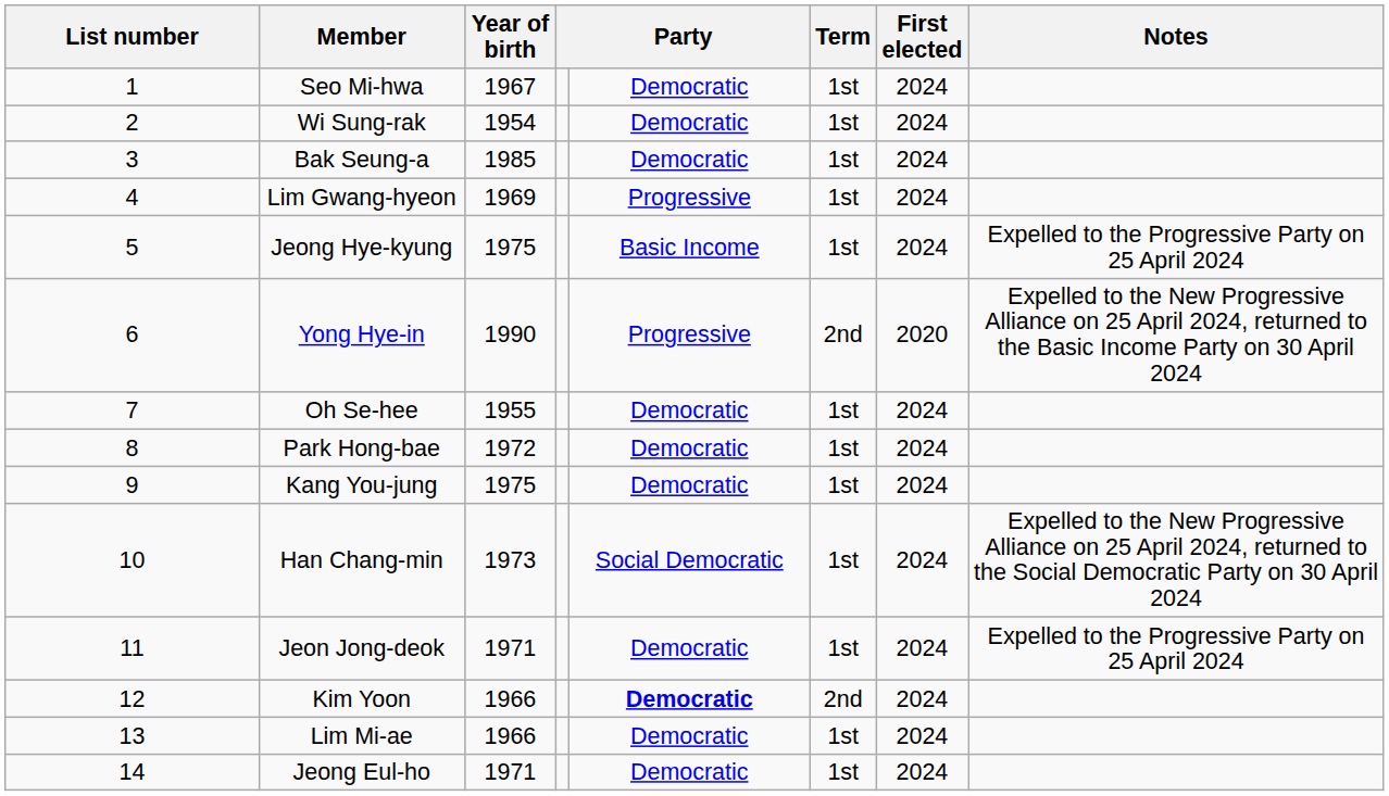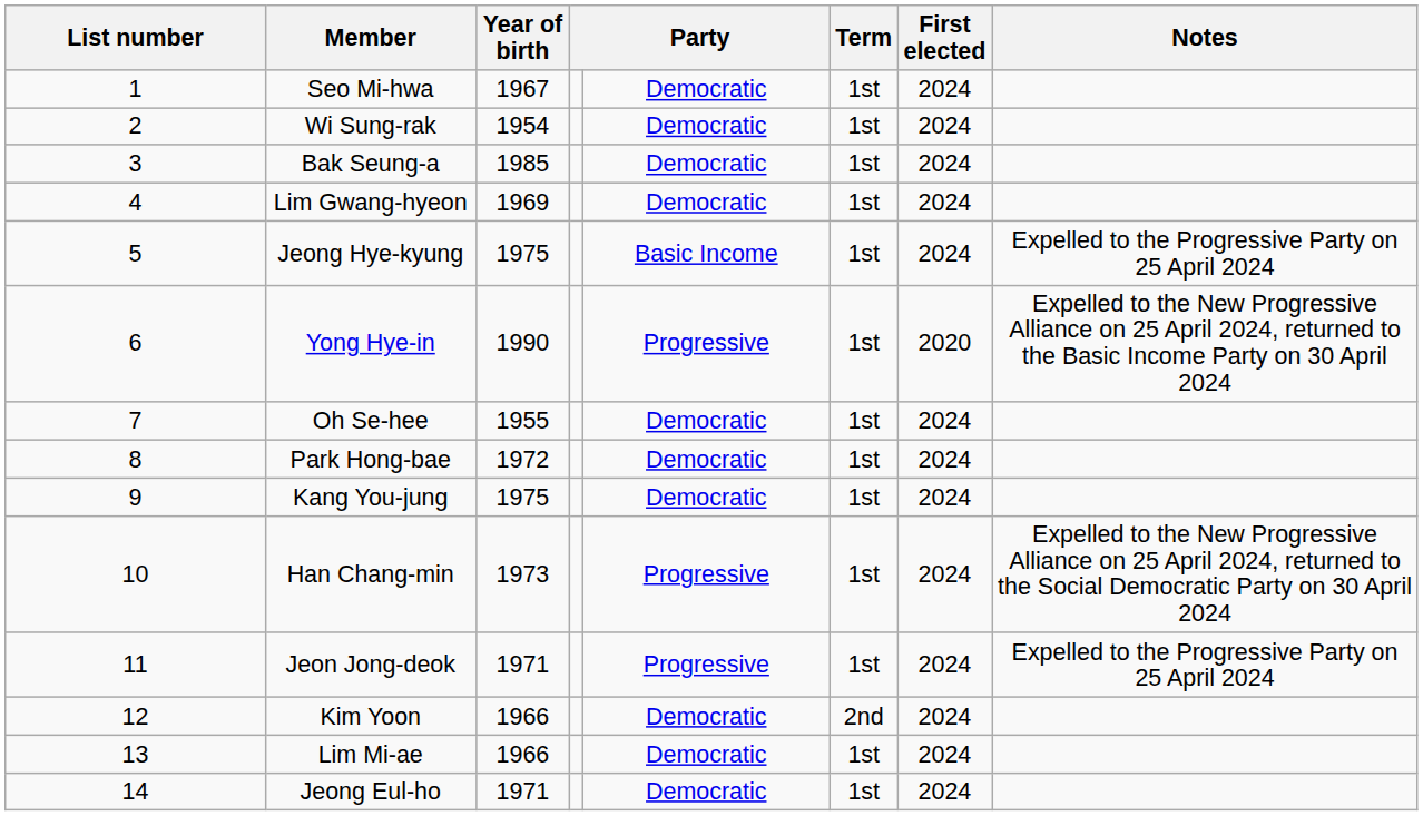Lim Gwang-hyeon | column 5: Progressive -> Democratic
Yong Hye-in | Term: 2nd -> 1st
Han Chang-min | column 5: Social Democratic -> Progressive
Jeon Jong-deok | column 5: Democratic -> Progressive
Kim Yoon | column 5: bold -> normal
